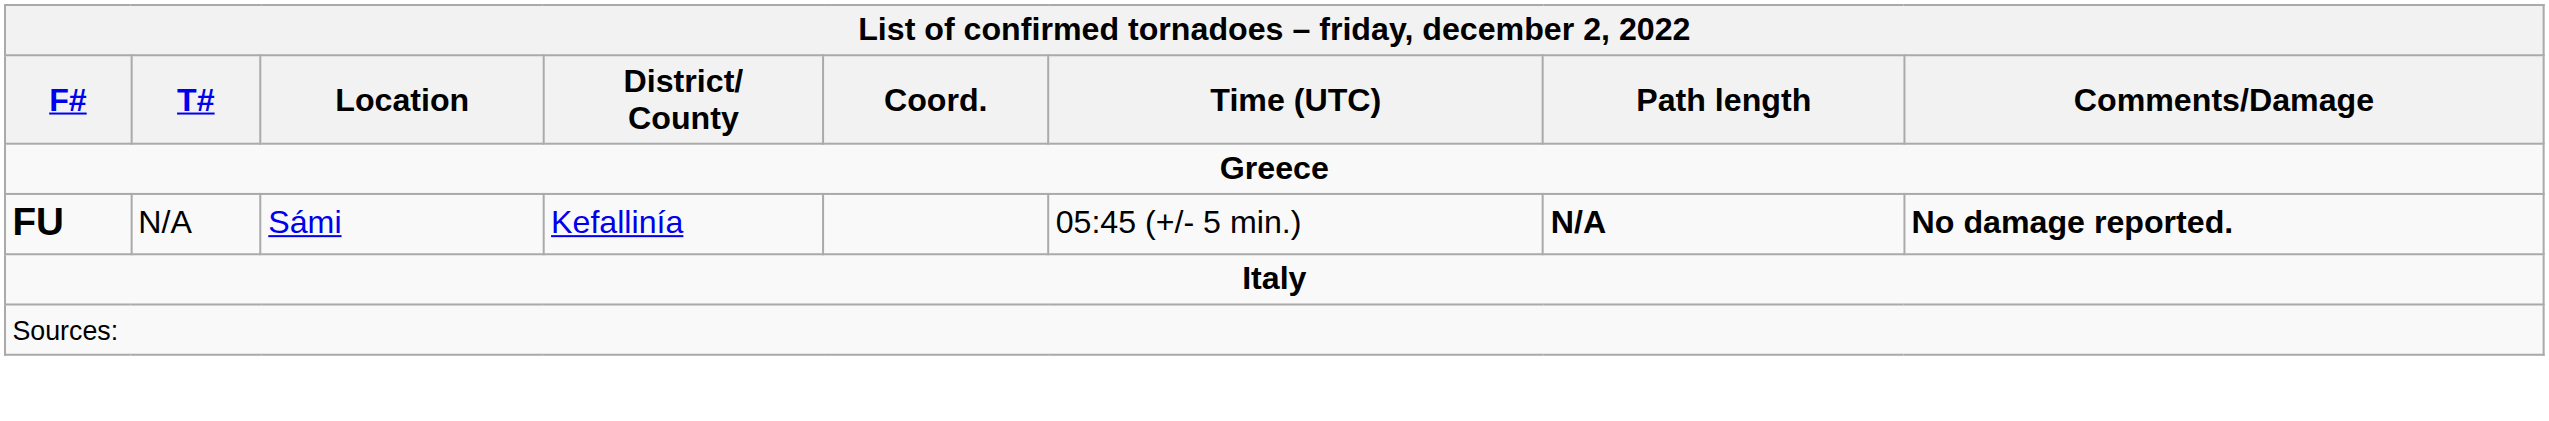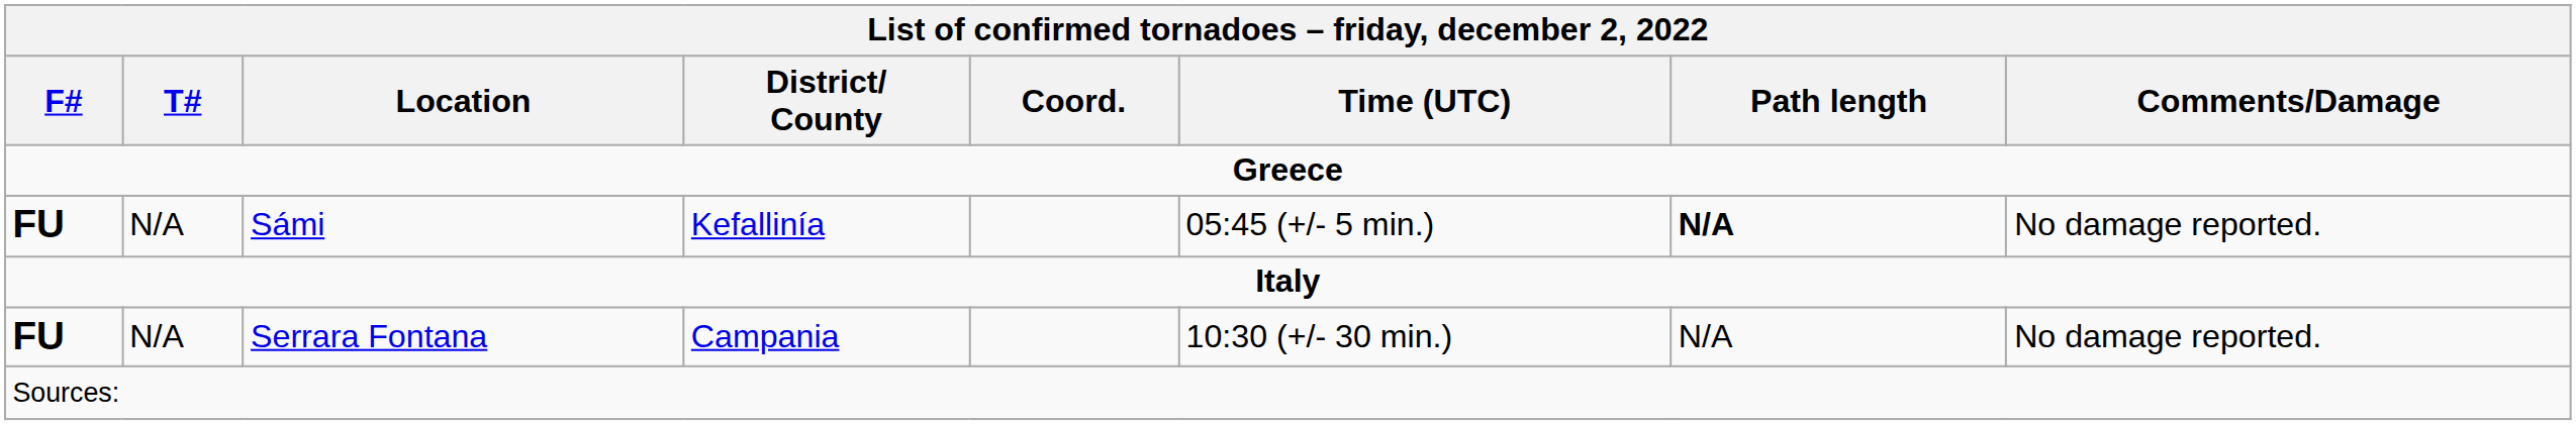Sámi | Comments/Damage: bold -> normal
+ row: FU | N/A | Serrara Fontana | Campania | 10:30 (+/- 30 min.) | N/A | No damage reported.
